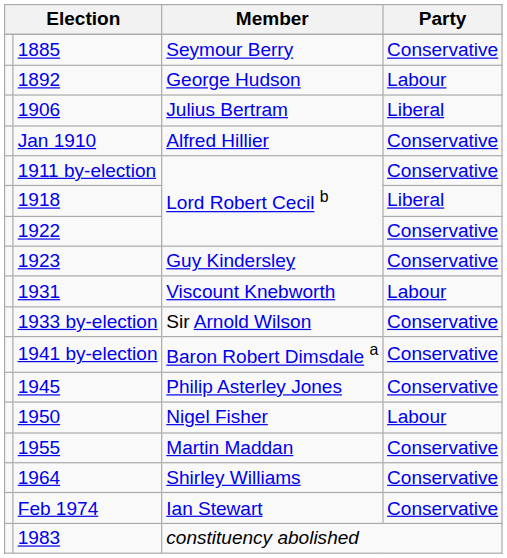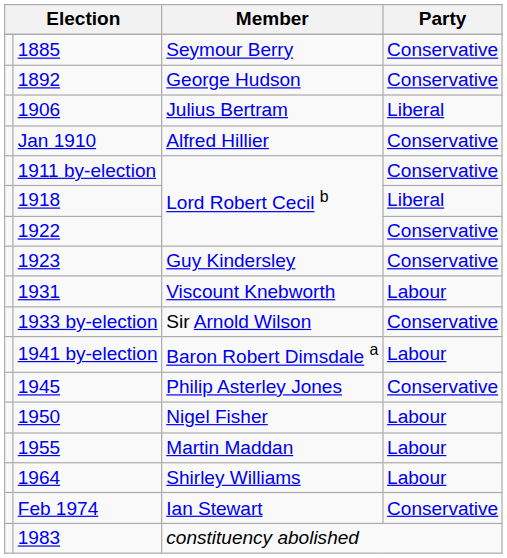1892 | Party: Labour -> Conservative
1941 by-election | Party: Conservative -> Labour
1955 | Party: Conservative -> Labour
1964 | Party: Conservative -> Labour
